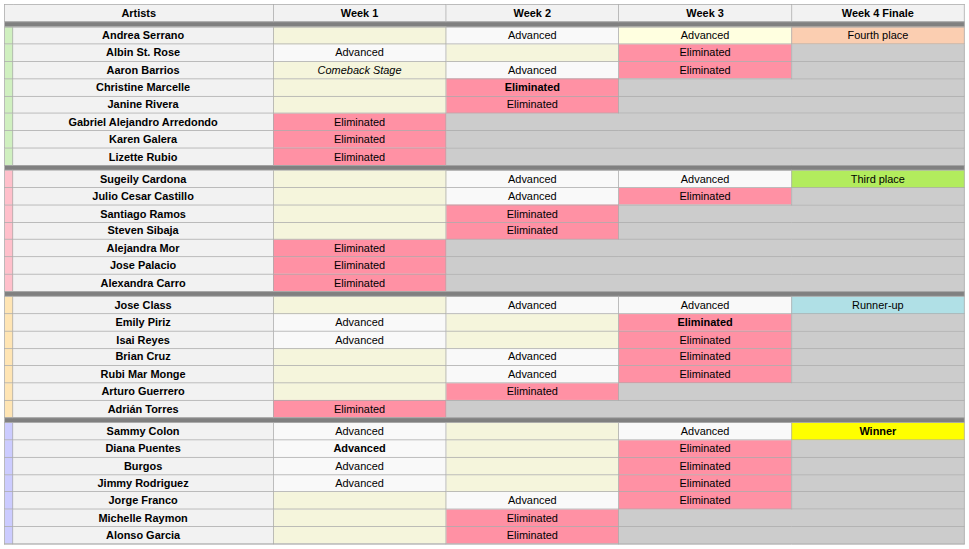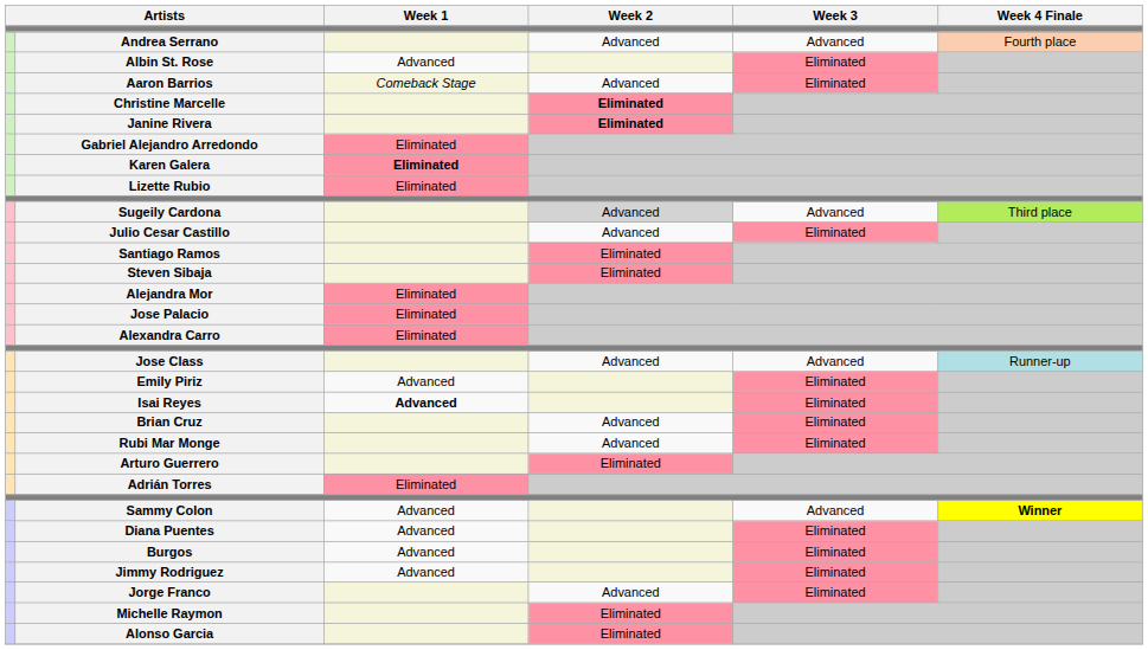Andrea Serrano | Week 3: lightyellow background -> no background
Janine Rivera | Week 2: normal -> bold
Karen Galera | Week 1: normal -> bold
Sugeily Cardona | Week 2: no background -> lightgrey background
Emily Piriz | Week 3: bold -> normal
Isai Reyes | Week 1: normal -> bold
Diana Puentes | Week 1: bold -> normal
